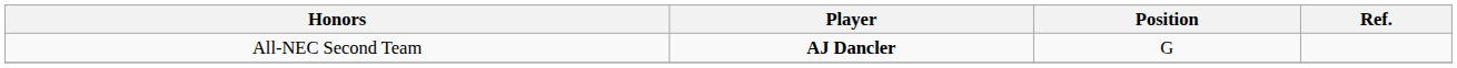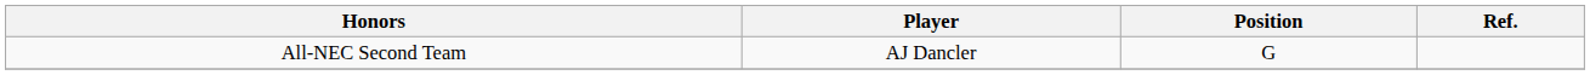row 2 | Player: bold -> normal
